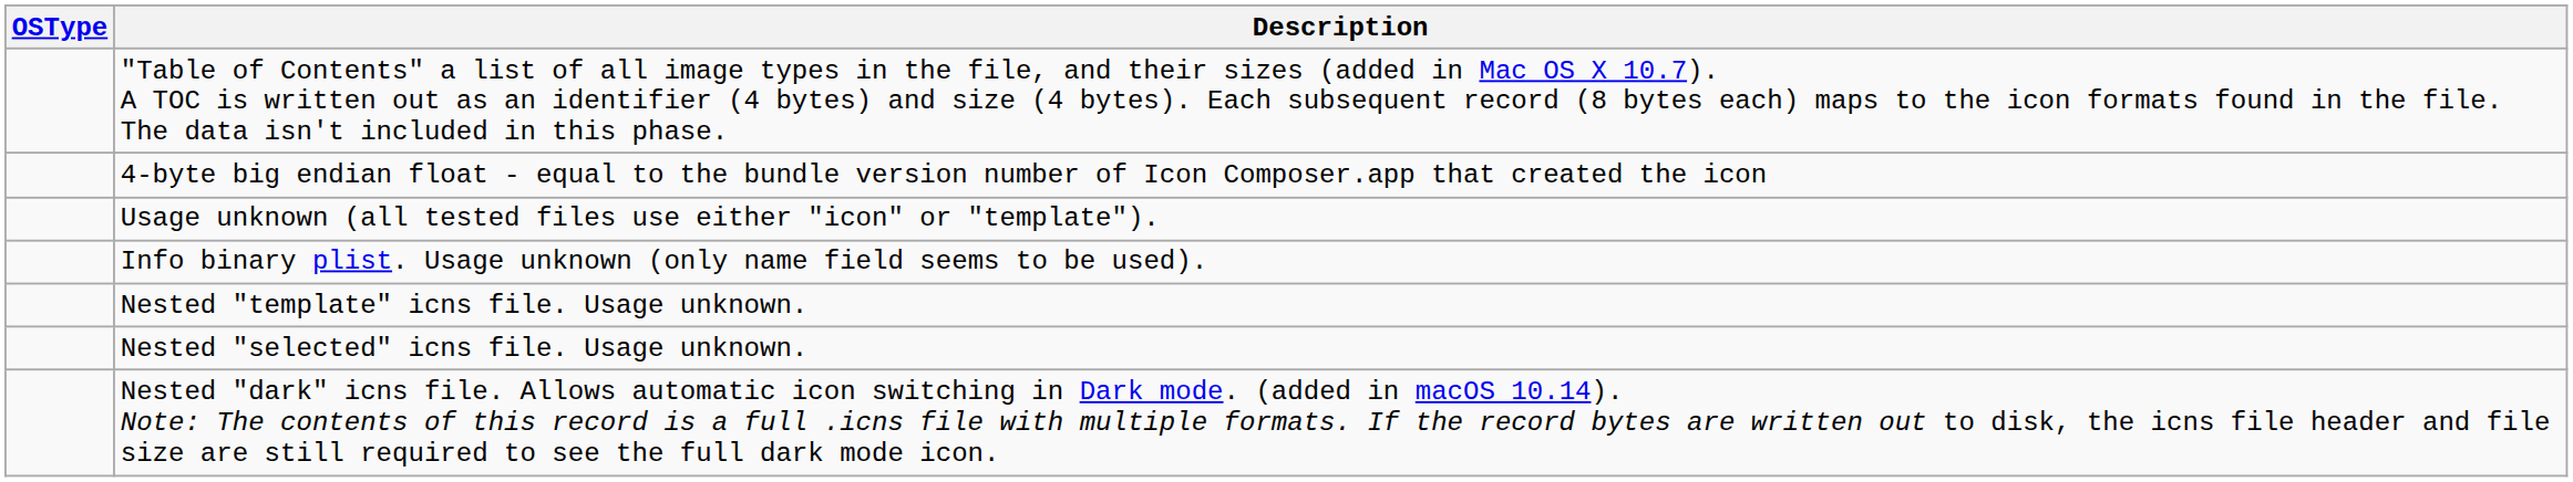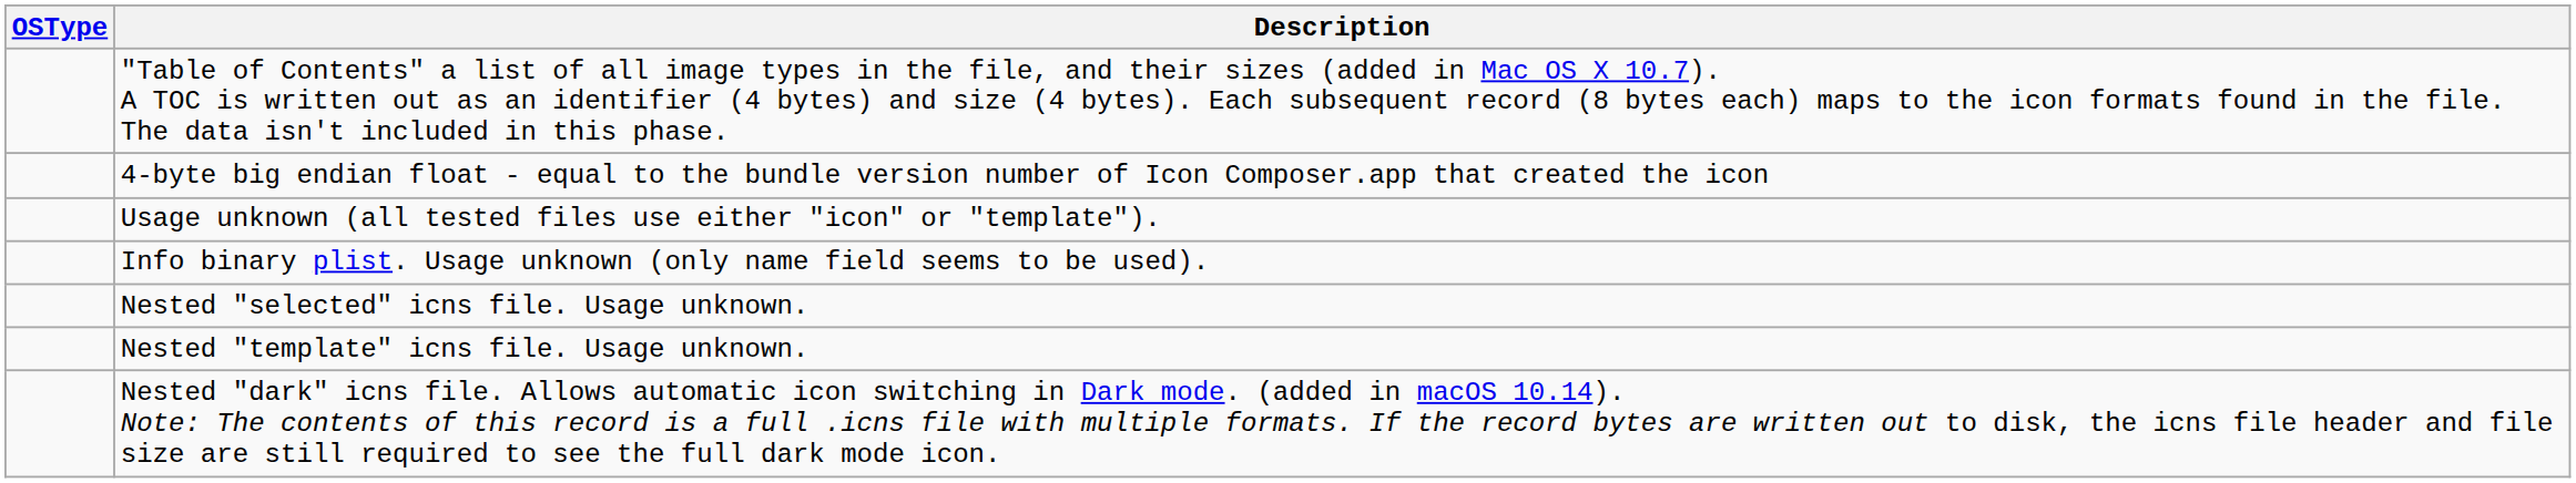rows swapped: Nested "template" icns file. Usage unknown. <-> Nested "selected" icns file. Usage unknown.
